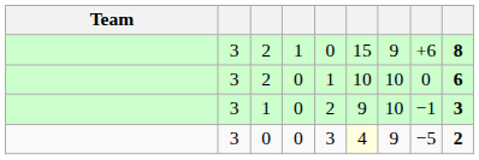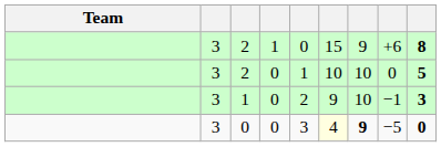row 3 | column 9: 6 -> 5
row 5 | column 7: normal -> bold
row 5 | column 9: 2 -> 0
